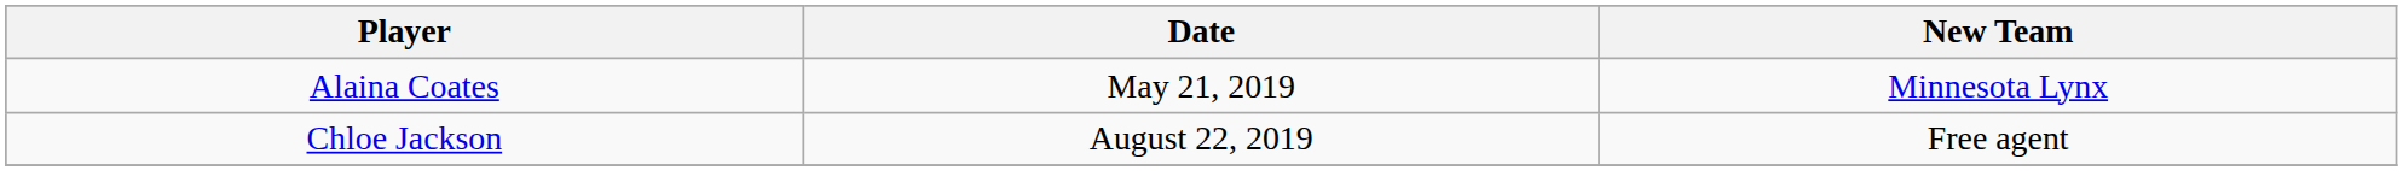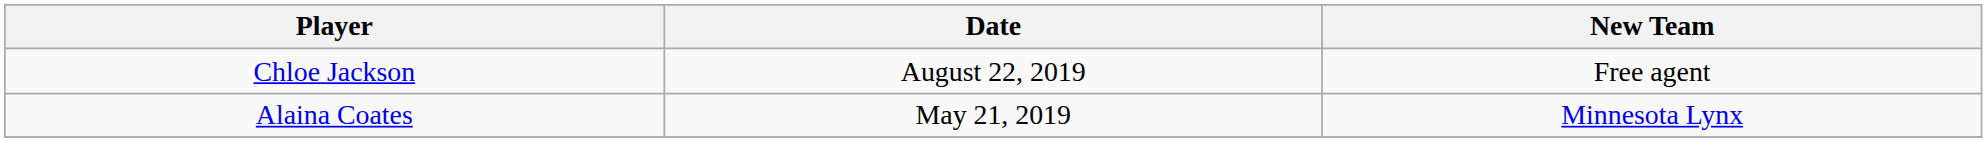rows swapped: Alaina Coates <-> Chloe Jackson
